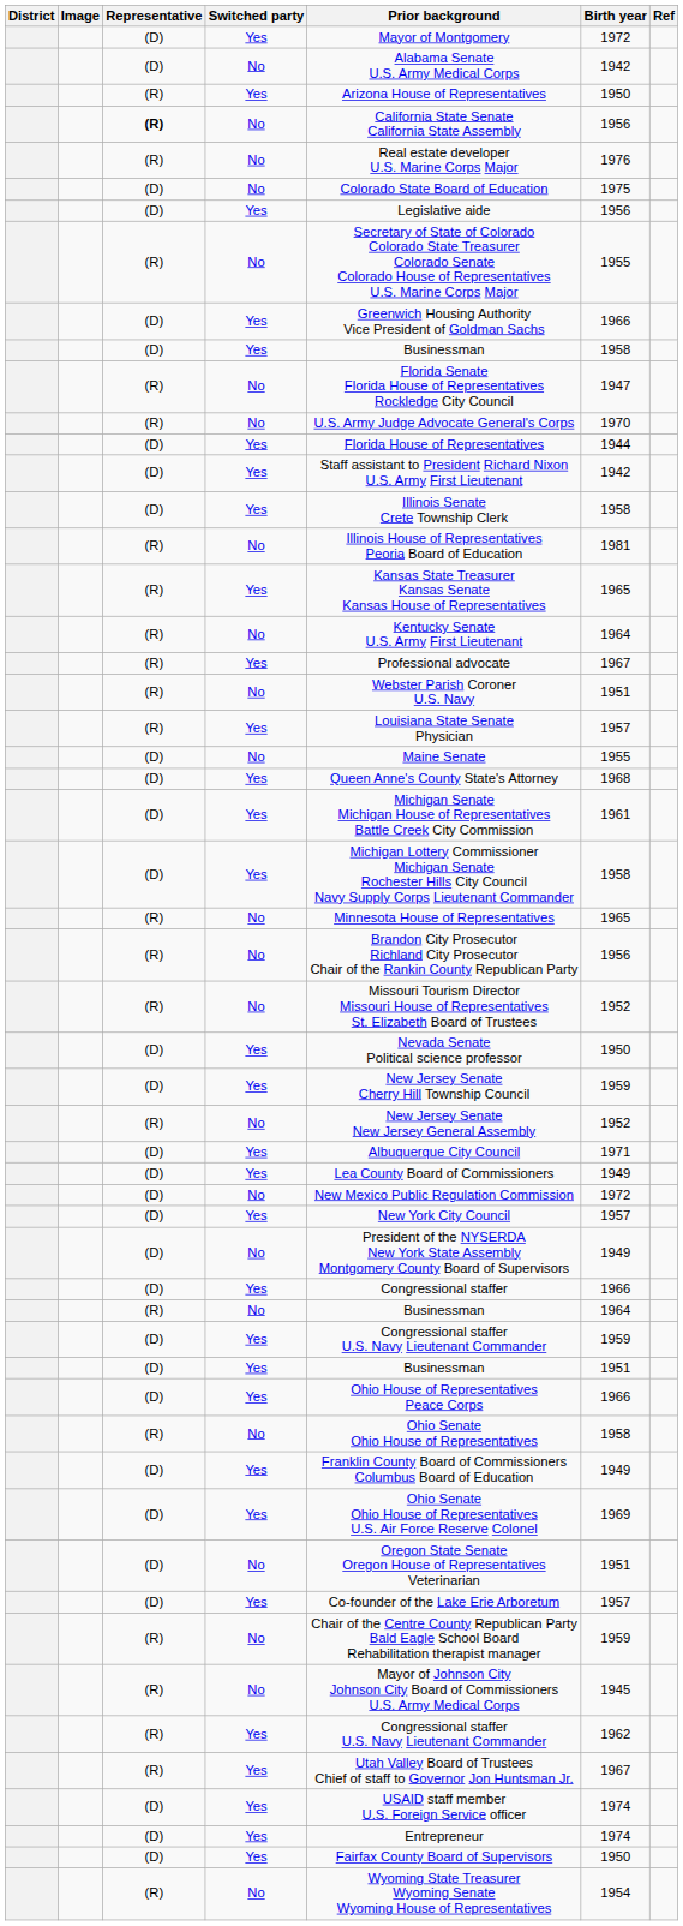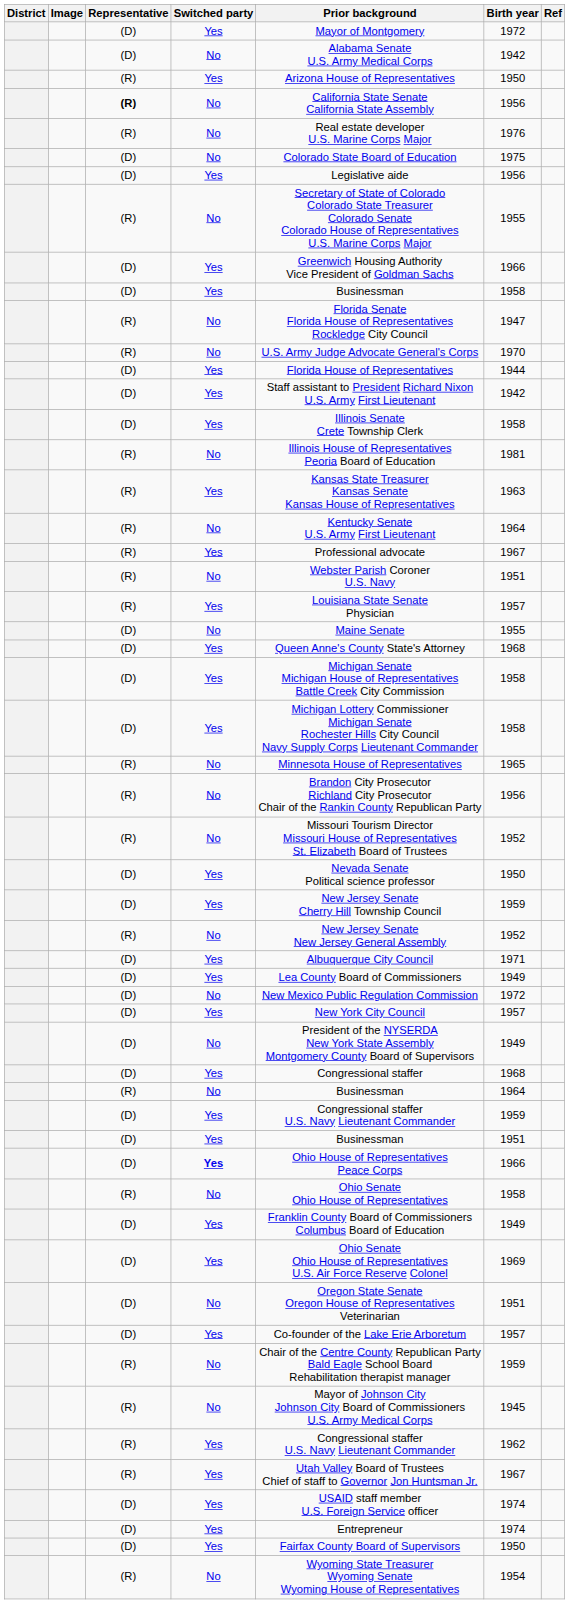row 18 | Birth year: 1965 -> 1963
row 25 | Birth year: 1961 -> 1958
row 38 | Birth year: 1966 -> 1968
row 42 | Switched party: normal -> bold
